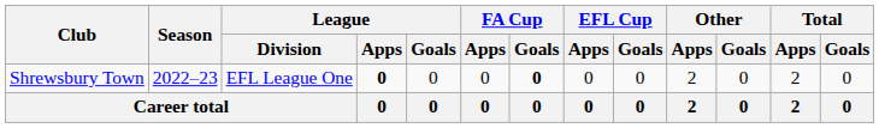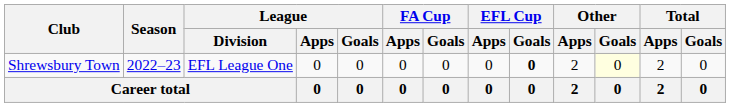Shrewsbury Town | League / Apps: bold -> normal
Shrewsbury Town | FA Cup / Goals: bold -> normal
Shrewsbury Town | EFL Cup / Goals: normal -> bold
Shrewsbury Town | Other / Goals: no background -> lightyellow background
